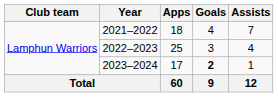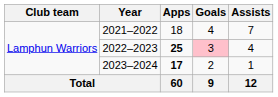2022–2023 | Apps: normal -> bold
2022–2023 | Goals: no background -> pink background
2023–2024 | Apps: normal -> bold
2023–2024 | Goals: bold -> normal
